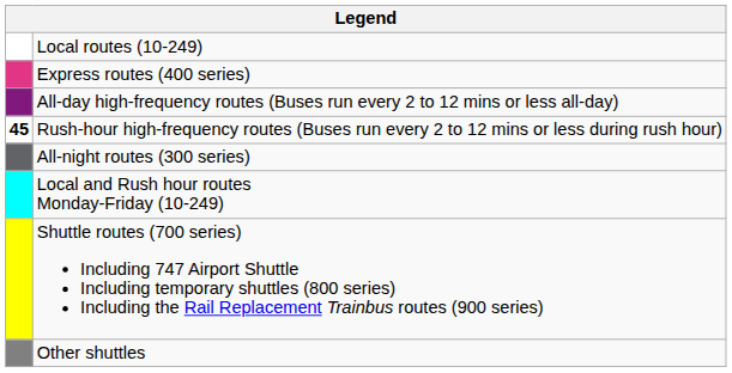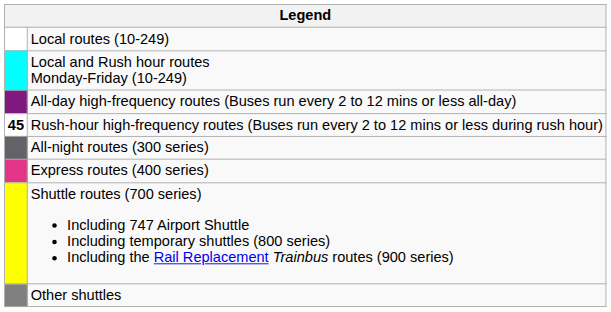rows swapped: Local and Rush hour routes Monday-Friday (10-249) <-> Express routes (400 series)
